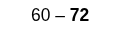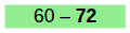row 1 | column 1: no background -> lightgreen background
